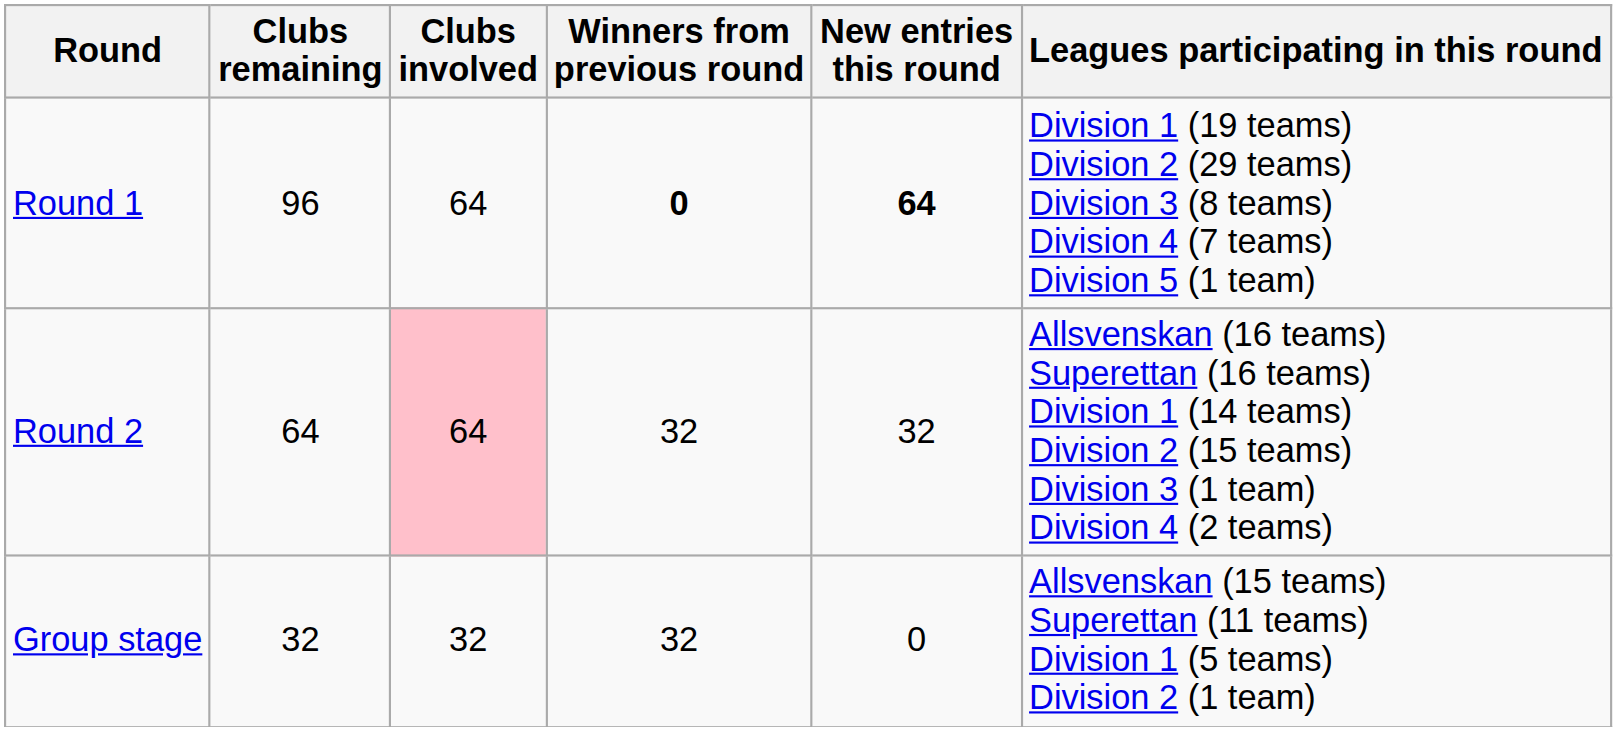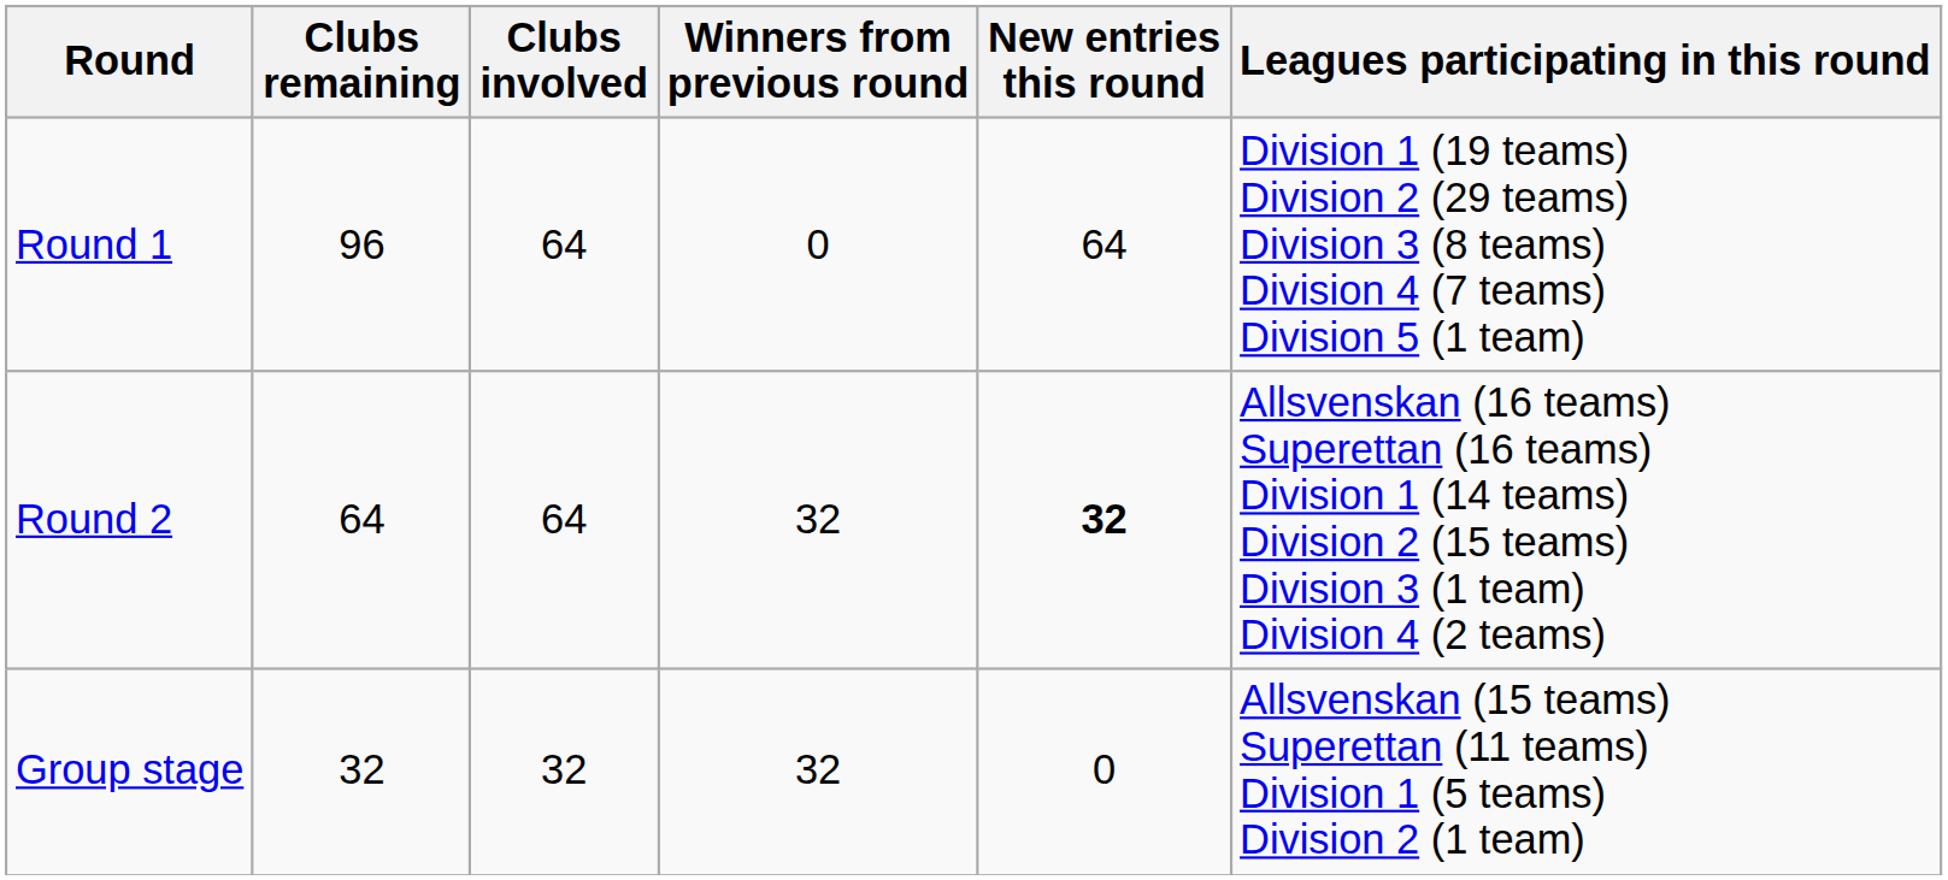Round 1 | Winners from previous round: bold -> normal
Round 1 | New entries this round: bold -> normal
Round 2 | Clubs involved: pink background -> no background
Round 2 | New entries this round: normal -> bold
